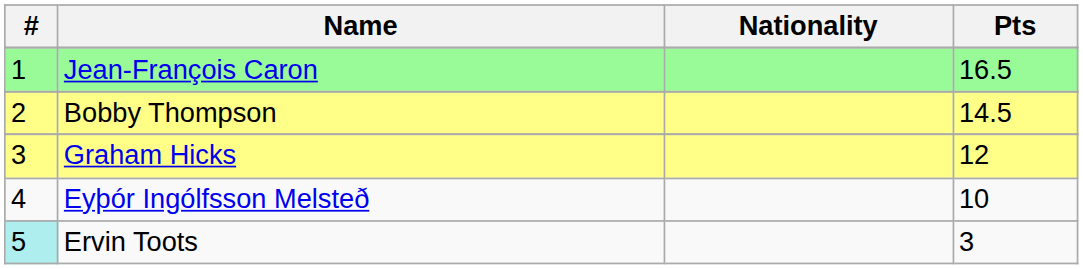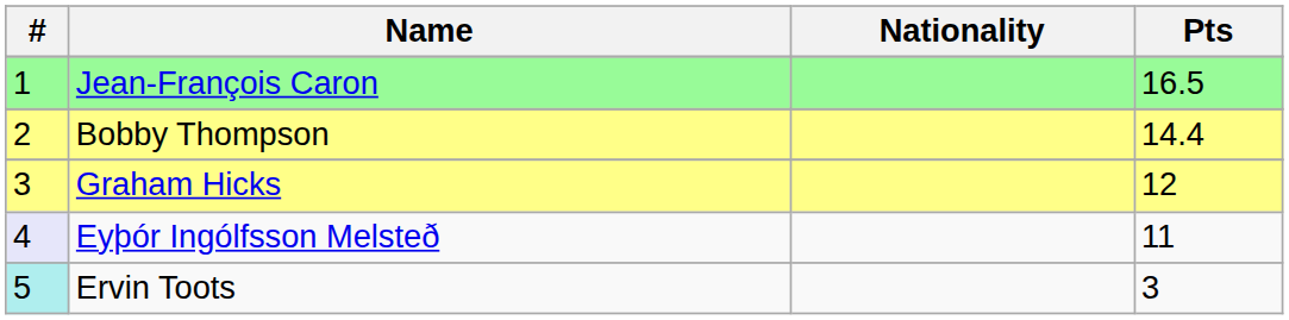Bobby Thompson | Pts: 14.5 -> 14.4
Eyþór Ingólfsson Melsteð | #: no background -> lavender background
Eyþór Ingólfsson Melsteð | Pts: 10 -> 11
